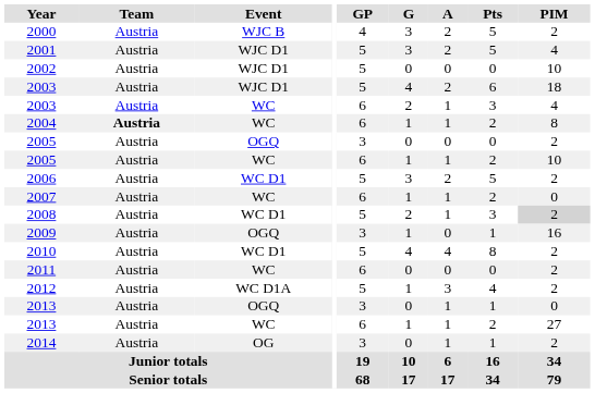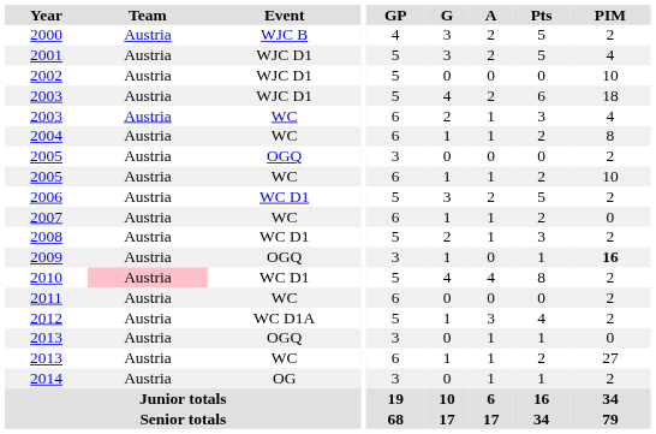2004 | Team: bold -> normal
2008 | PIM: lightgrey background -> no background
2009 | PIM: normal -> bold
2010 | Team: no background -> pink background
